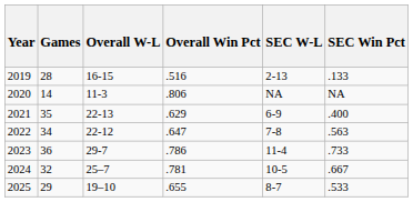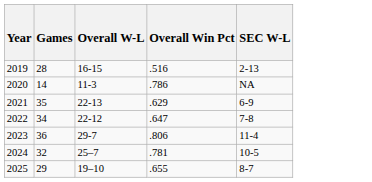- column: SEC Win Pct | .133 | NA | .400 | .563 | .733 | .667 | .533
2020 | Overall Win Pct: .806 -> .786
2023 | Overall Win Pct: .786 -> .806
